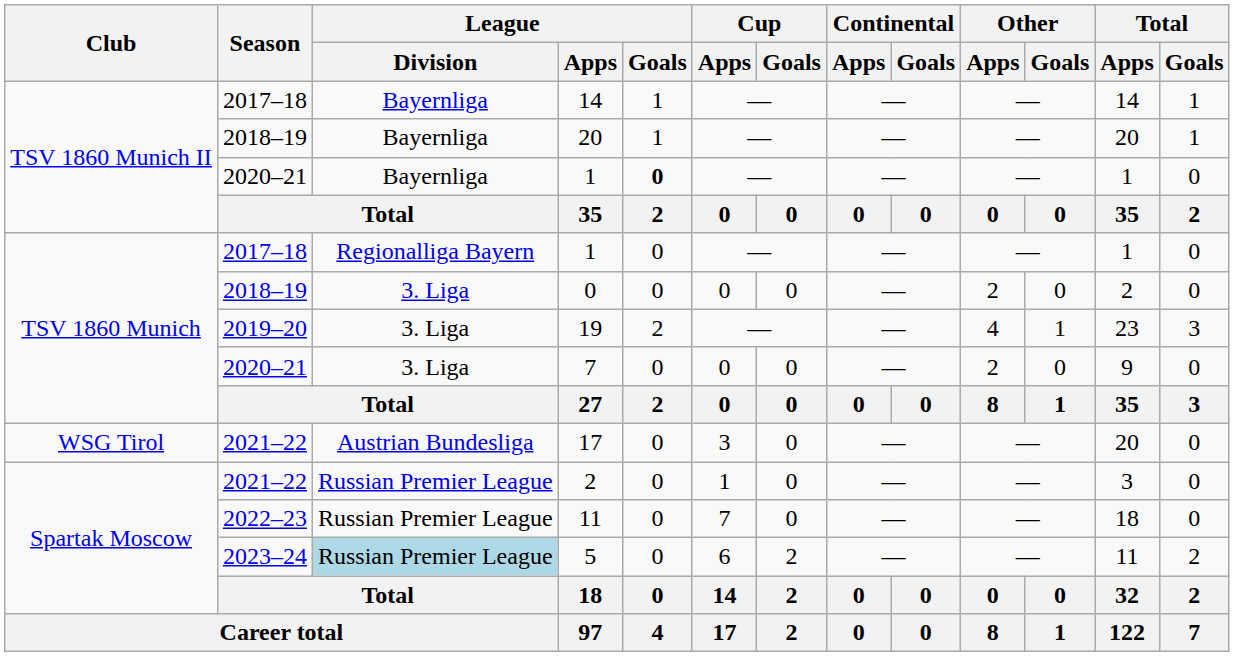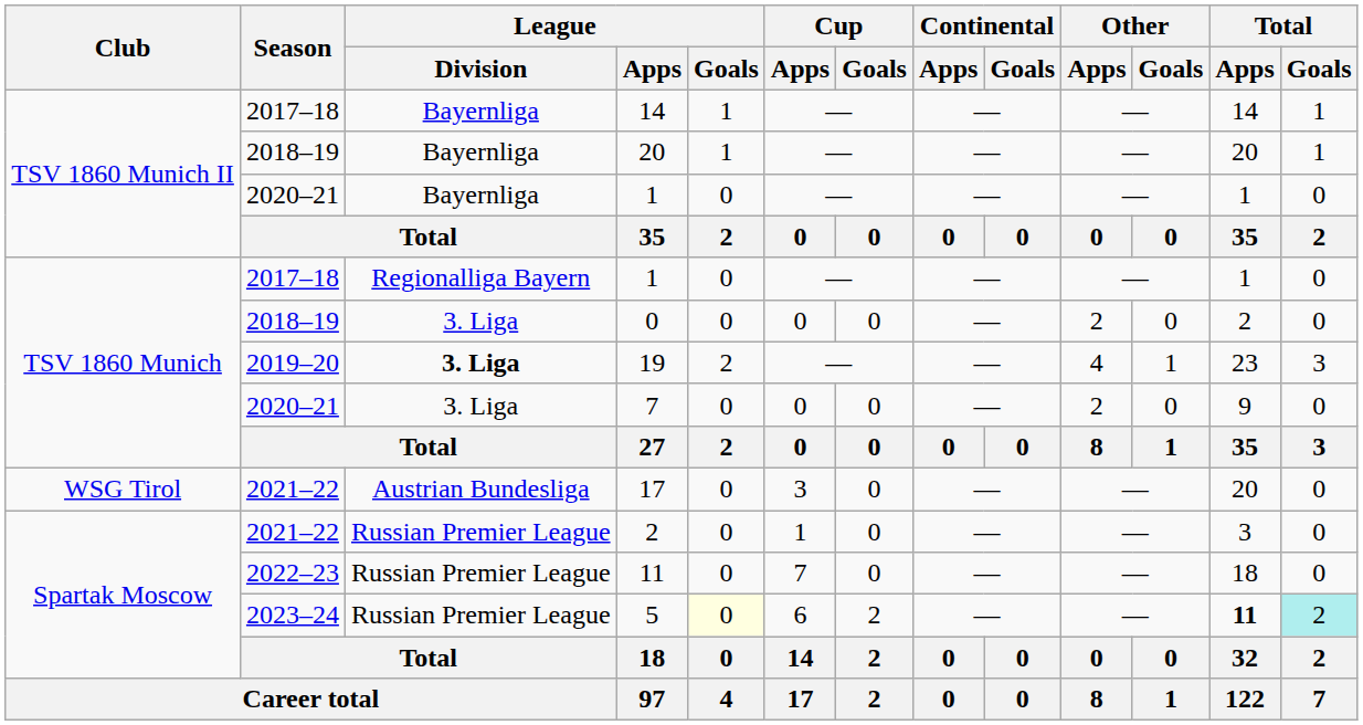2020–21 / 1 | League / Goals: bold -> normal
19 | League / Division: normal -> bold
5 | League / Division: lightblue background -> no background
5 | League / Goals: no background -> lightyellow background
5 | Total / Apps: normal -> bold
5 | Total / Goals: no background -> paleturquoise background
